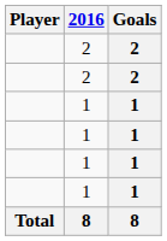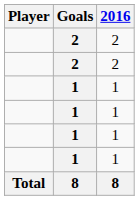columns swapped: Goals <-> 2016
